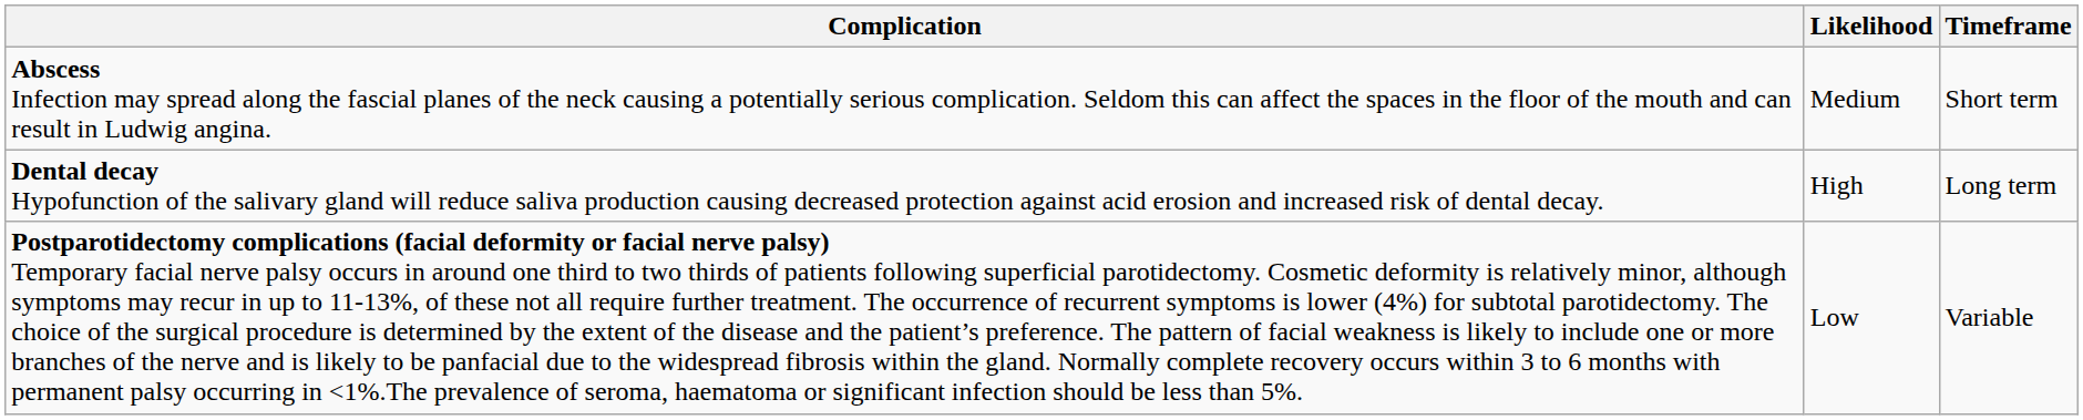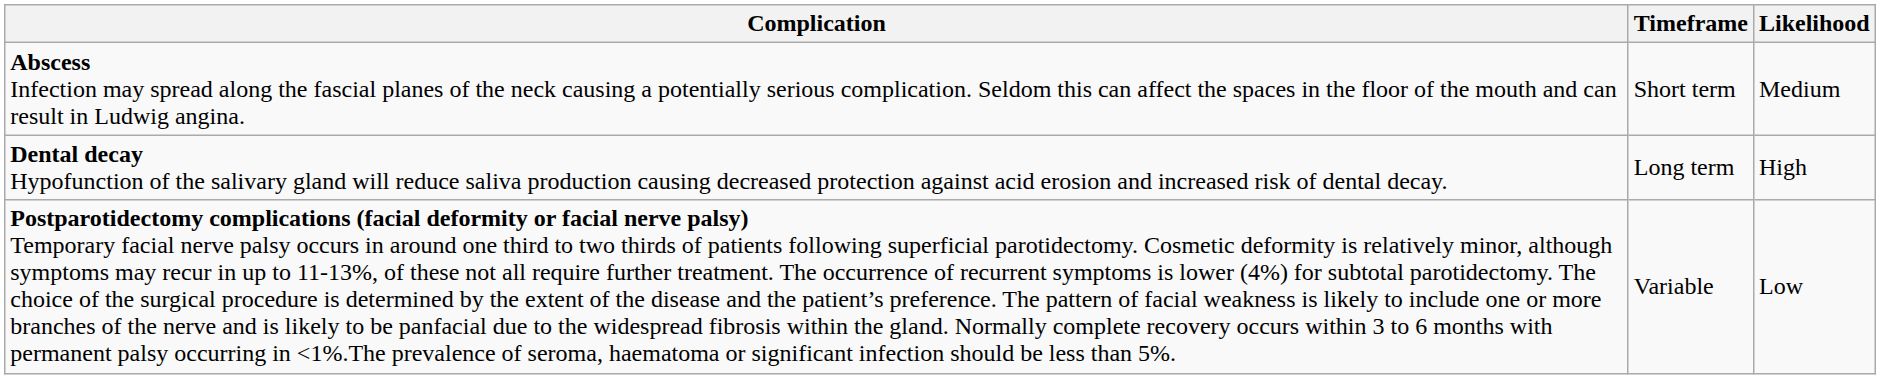columns swapped: Timeframe <-> Likelihood
